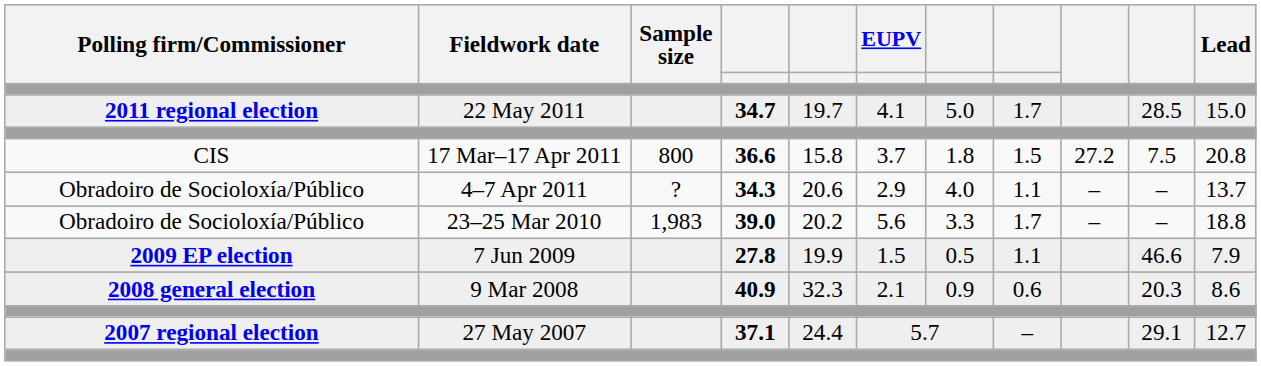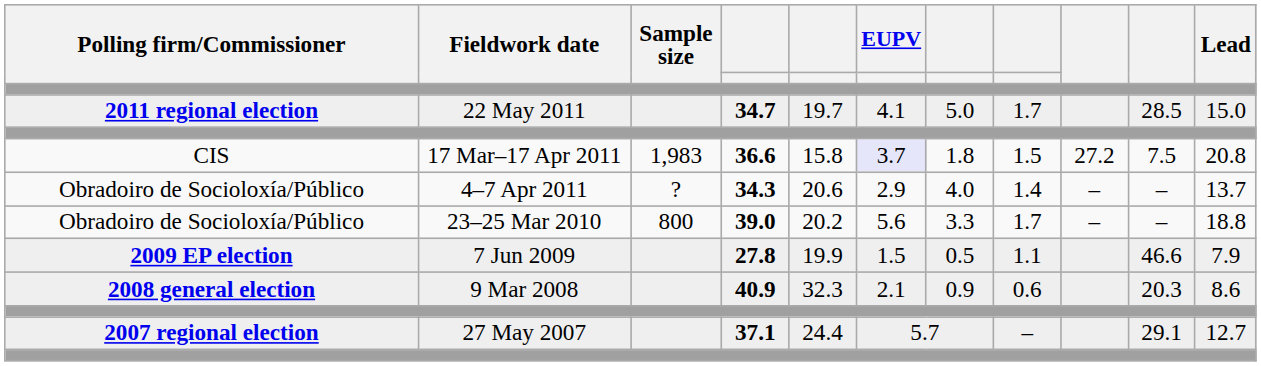17 Mar–17 Apr 2011 | Sample size: 800 -> 1,983
17 Mar–17 Apr 2011 | EUPV: no background -> lavender background
4–7 Apr 2011 | column 8: 1.1 -> 1.4
23–25 Mar 2010 | Sample size: 1,983 -> 800
